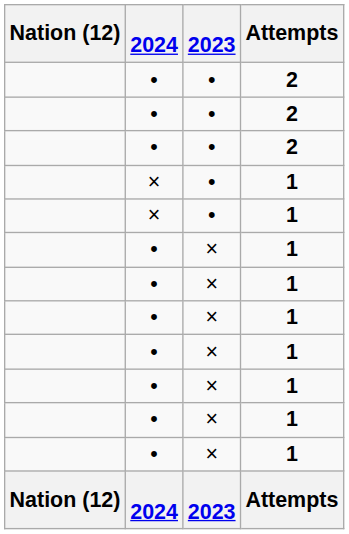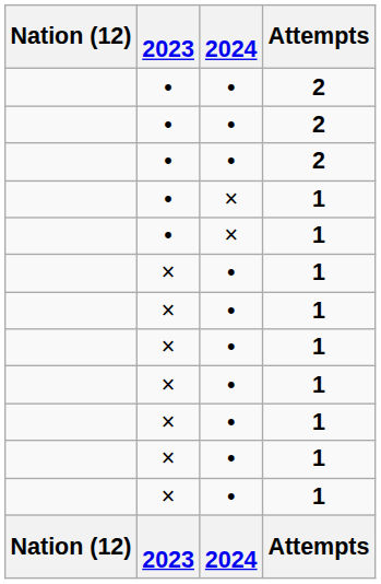columns swapped: 2023 <-> 2024
